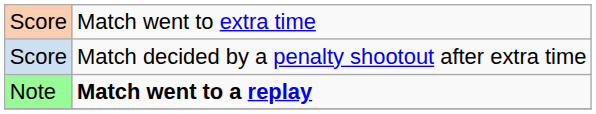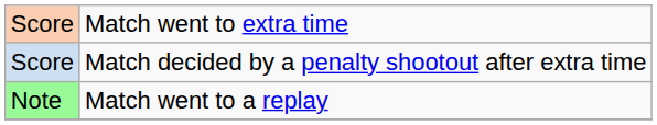row 3 | column 2: bold -> normal
